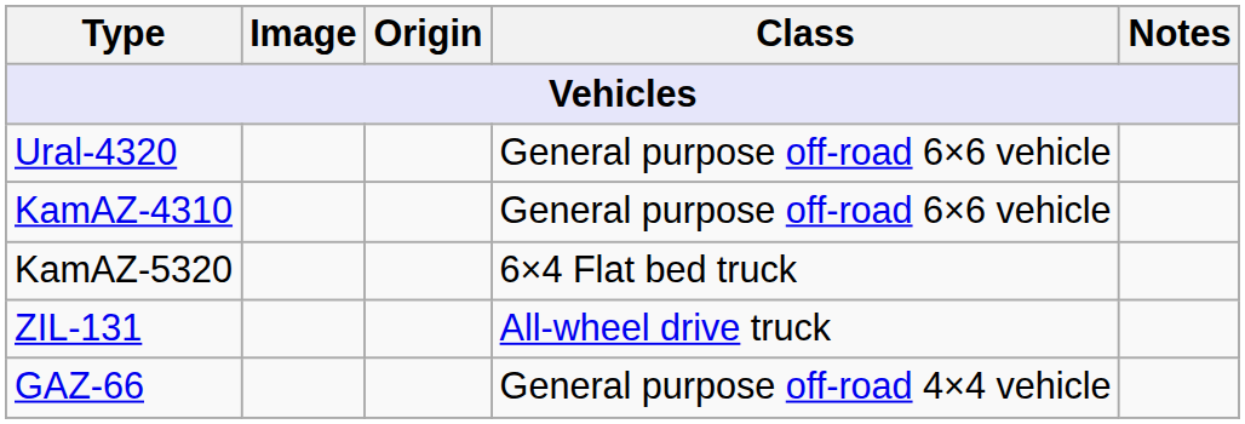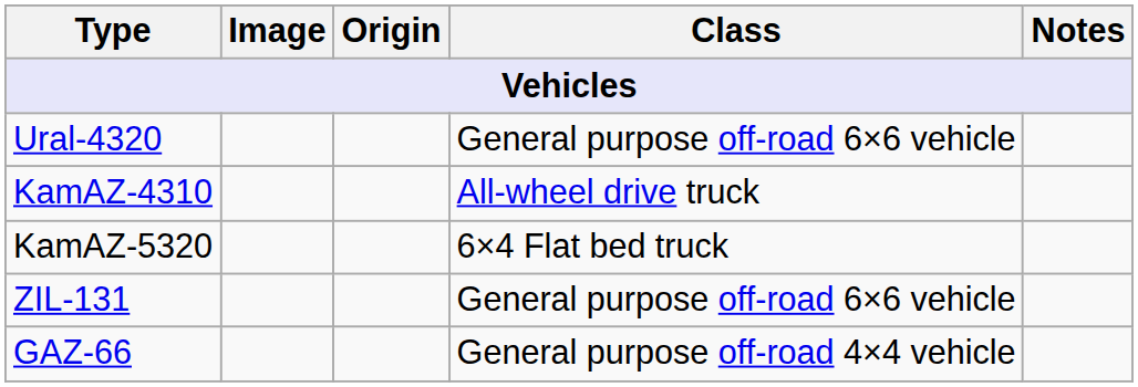KamAZ-4310 | Class: General purpose off-road 6×6 vehicle -> All-wheel drive truck
ZIL-131 | Class: All-wheel drive truck -> General purpose off-road 6×6 vehicle
